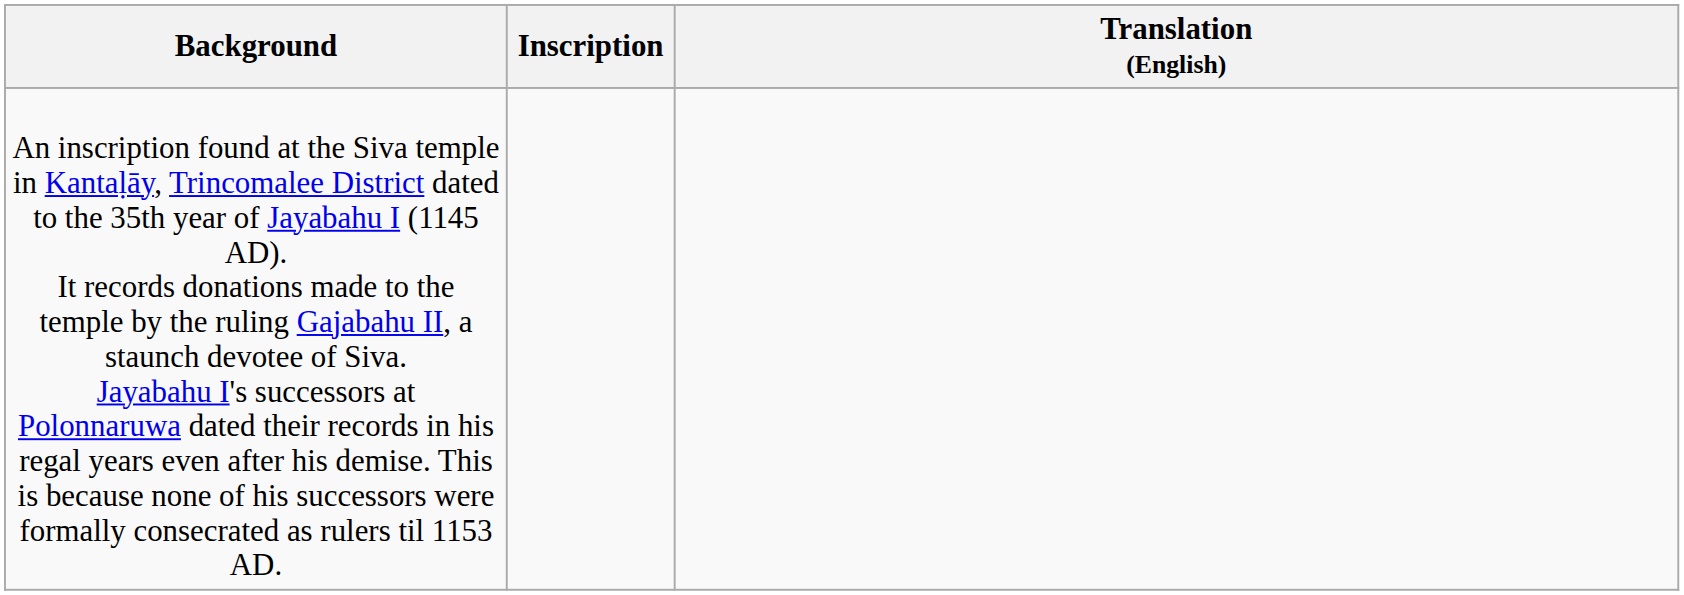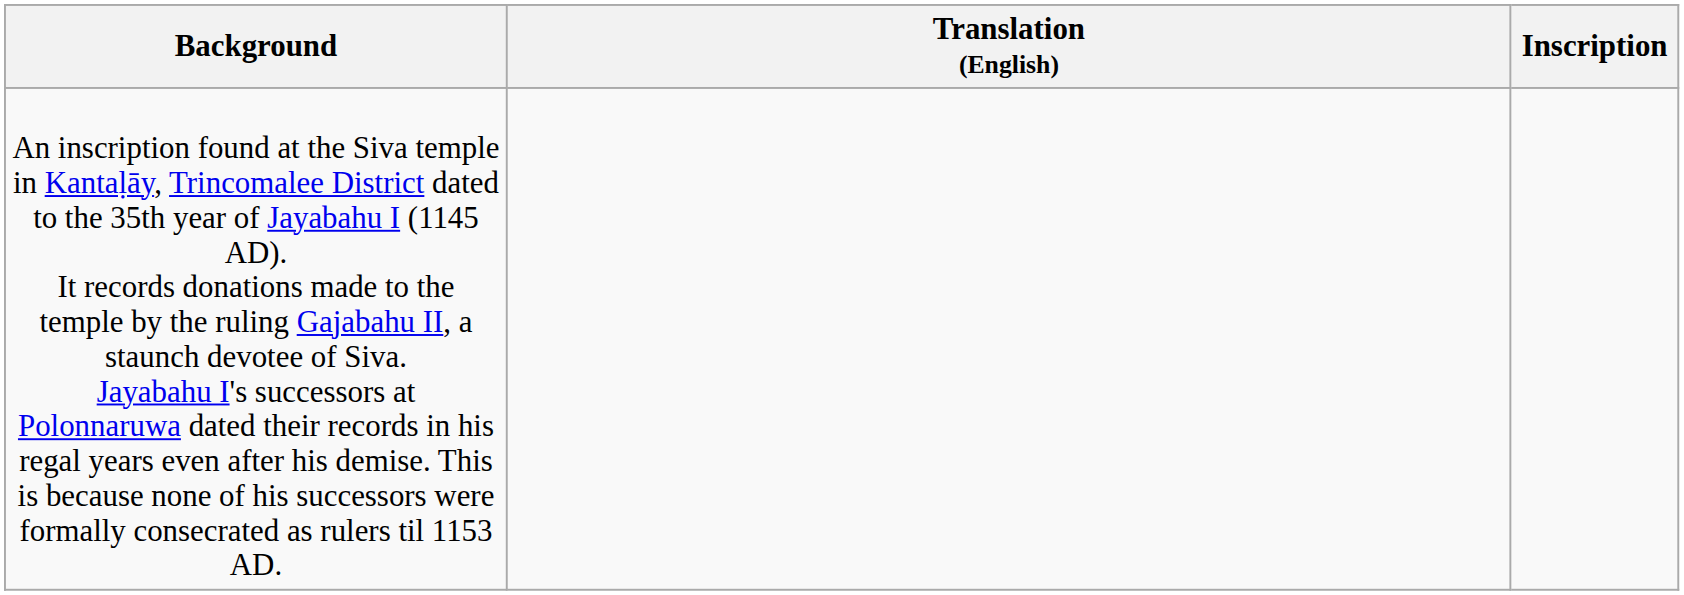columns swapped: Translation (English) <-> Inscription
